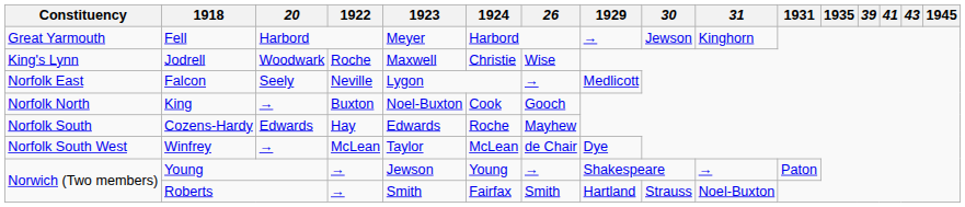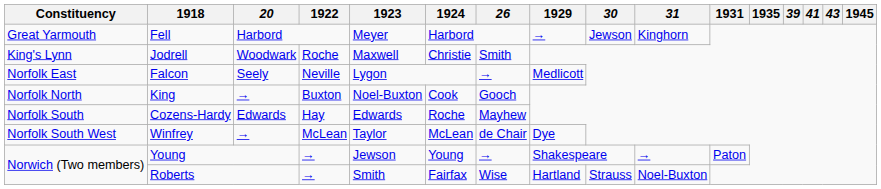Jodrell | 26: Wise -> Smith
Roberts | 26: Smith -> Wise
